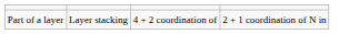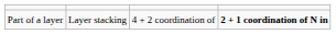Part of a layer | column 4: normal -> bold
